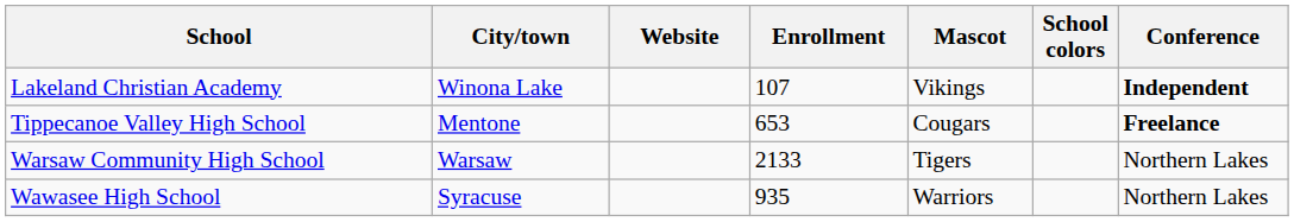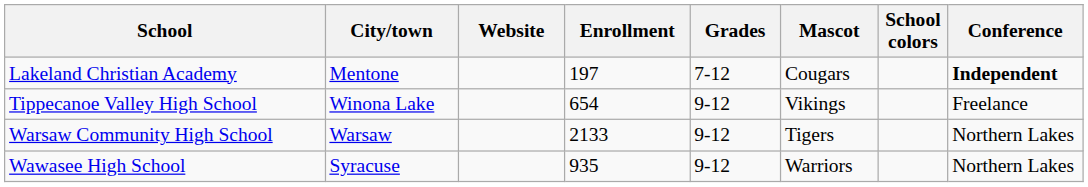+ column: Grades | 7-12 | 9-12 | 9-12 | 9-12
Lakeland Christian Academy | City/town: Winona Lake -> Mentone
Lakeland Christian Academy | Enrollment: 107 -> 197
Lakeland Christian Academy | Mascot: Vikings -> Cougars
Tippecanoe Valley High School | City/town: Mentone -> Winona Lake
Tippecanoe Valley High School | Enrollment: 653 -> 654
Tippecanoe Valley High School | Mascot: Cougars -> Vikings
Tippecanoe Valley High School | Conference: bold -> normal
